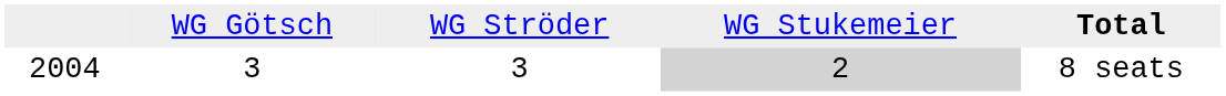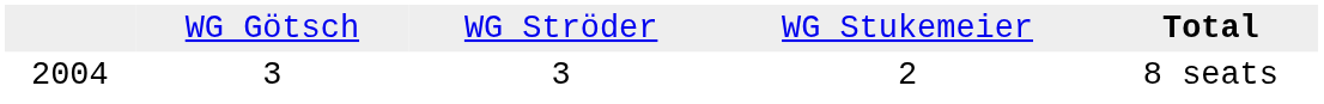2004 | column 4: lightgrey background -> no background
